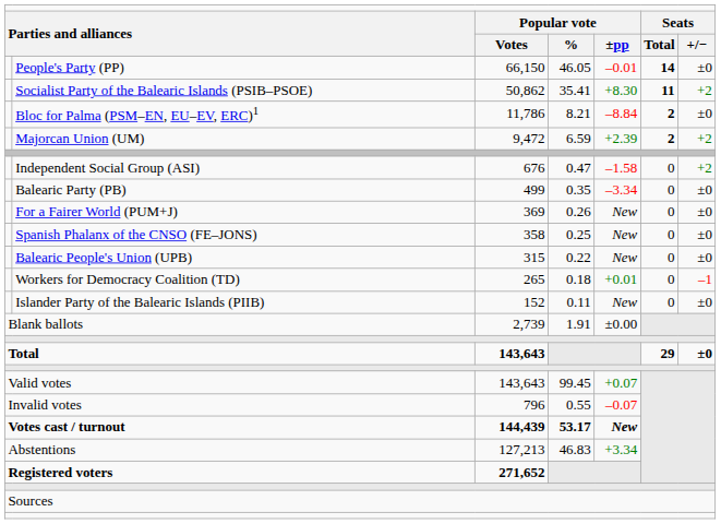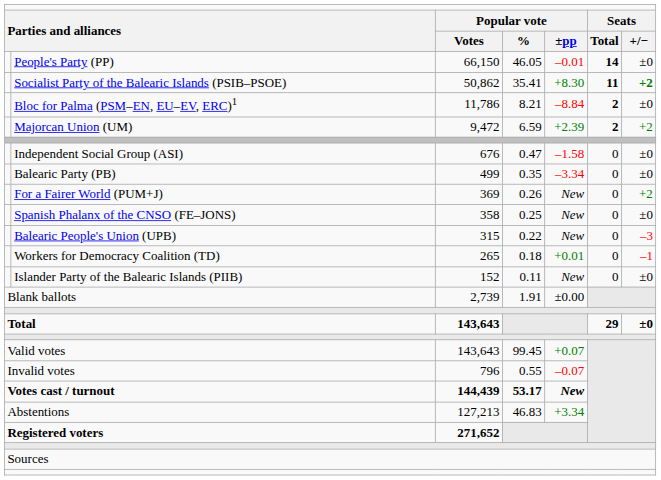Socialist Party of the Balearic Islands (PSIB–PSOE) | column 7: normal -> bold
Independent Social Group (ASI) | column 7: +2 -> ±0
For a Fairer World (PUM+J) | column 7: ±0 -> +2
Balearic People's Union (UPB) | column 7: ±0 -> –3
